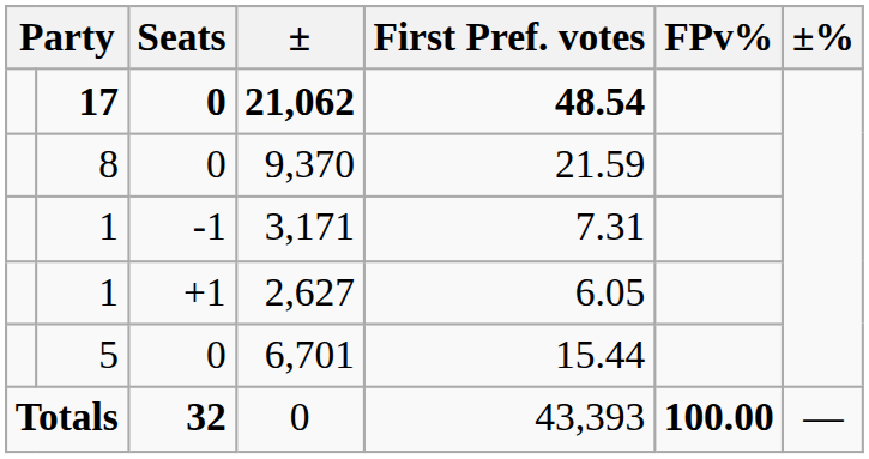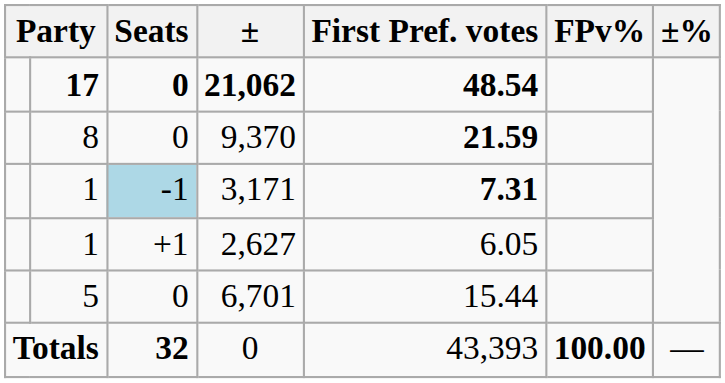9,370 | First Pref. votes: normal -> bold
3,171 | Seats: no background -> lightblue background
3,171 | First Pref. votes: normal -> bold
